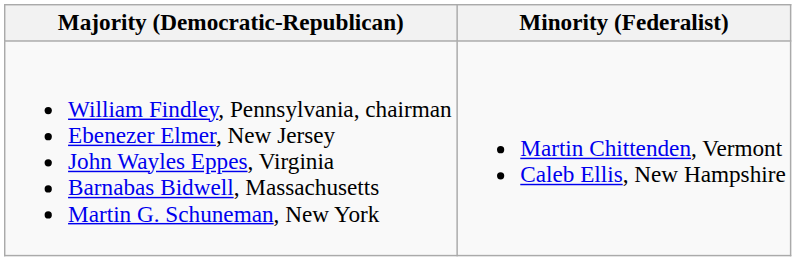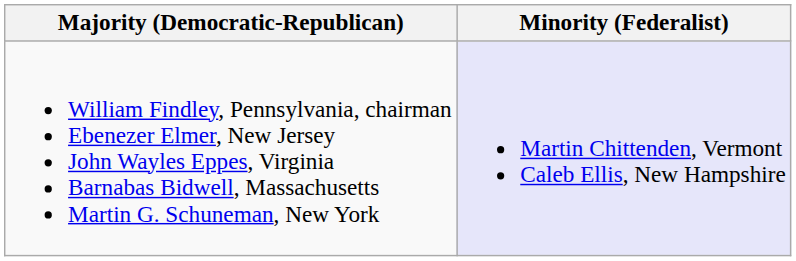row 2 | Minority (Federalist): no background -> lavender background
